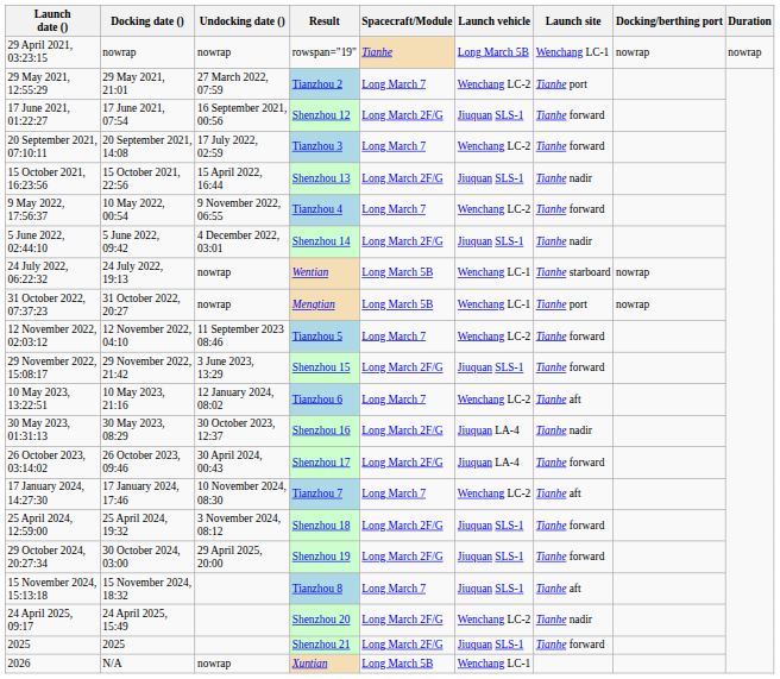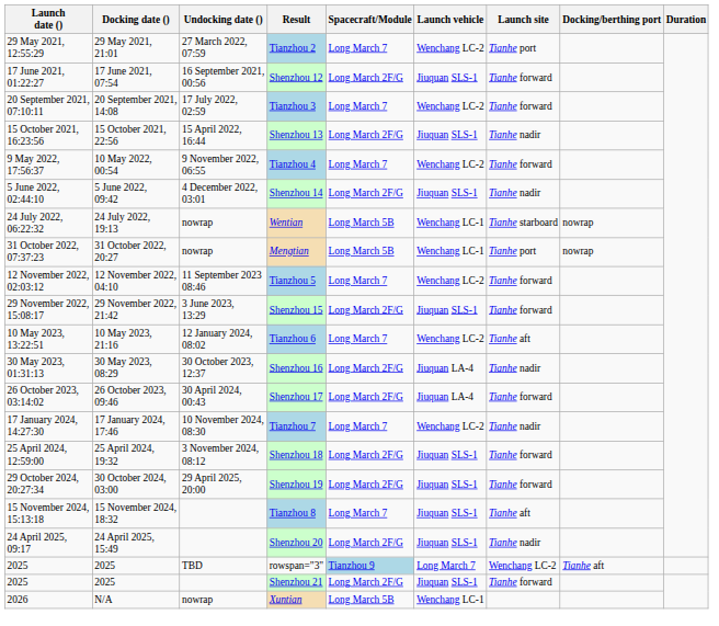- row: 29 April 2021, 03:23:15 | nowrap | nowrap | rowspan="19" | Tianhe | Long March 5B | Wenchang LC-1 | nowrap | nowrap
Tianzhou 7 | Launch site: Tianhe aft -> Tianhe nadir
Shenzhou 20 | Launch vehicle: Wenchang LC-2 -> Jiuquan SLS-1
+ row: 2025 | 2025 | TBD | rowspan="3" | Tianzhou 9 | Long March 7 | Wenchang LC-2 | Tianhe aft
